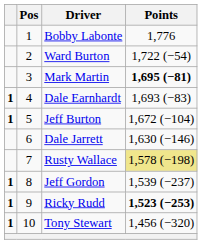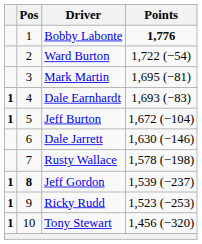Bobby Labonte | Points: normal -> bold
Mark Martin | Points: bold -> normal
Rusty Wallace | Points: khaki background -> no background
Jeff Gordon | Pos: normal -> bold
Ricky Rudd | Points: bold -> normal
